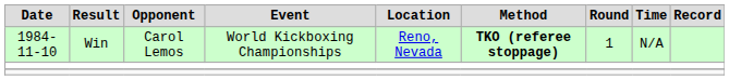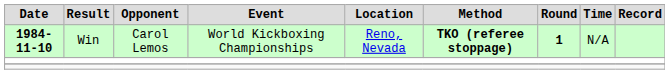Win | Date: normal -> bold
Win | Round: normal -> bold
